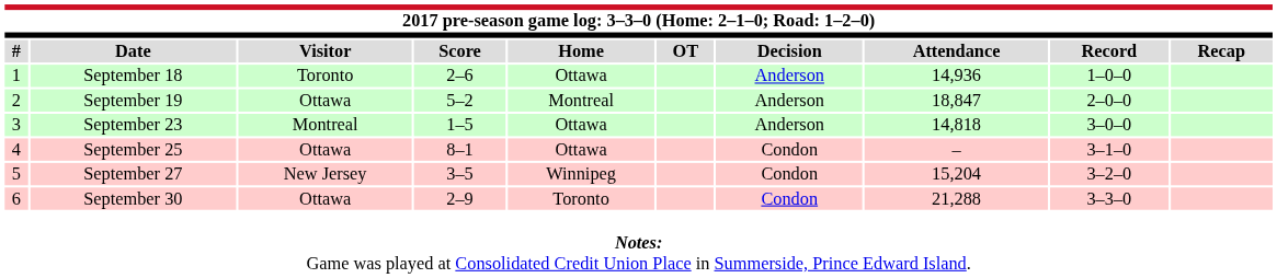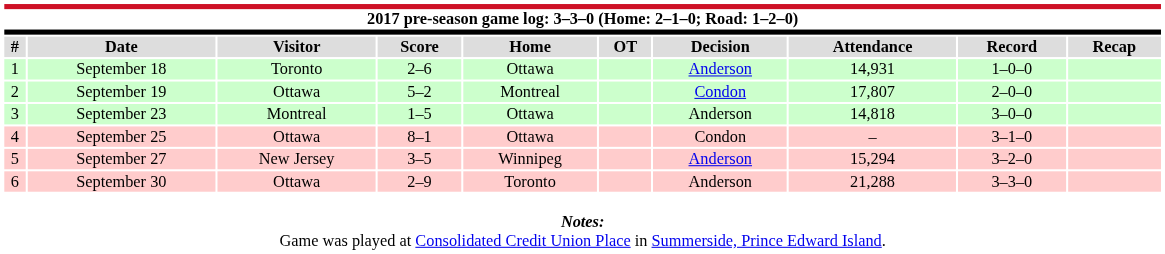September 18 | Attendance: 14,936 -> 14,931
September 19 | Decision: Anderson -> Condon
September 19 | Attendance: 18,847 -> 17,807
September 27 | Decision: Condon -> Anderson
September 27 | Attendance: 15,204 -> 15,294
September 30 | Decision: Condon -> Anderson
